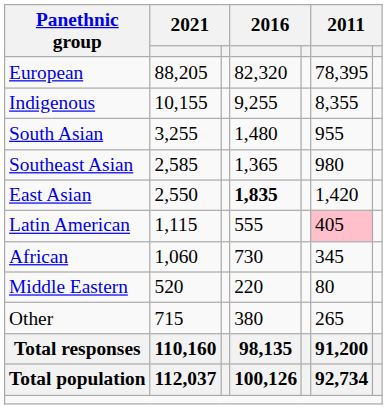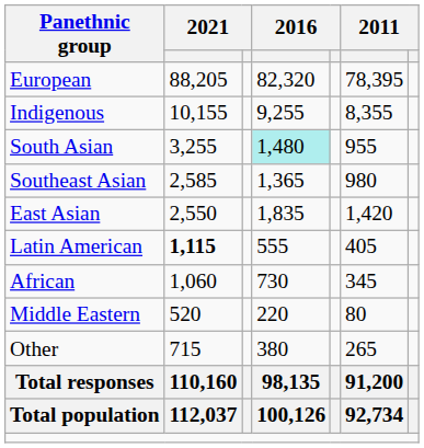South Asian | column 4: no background -> paleturquoise background
East Asian | column 4: bold -> normal
Latin American | column 2: normal -> bold
Latin American | column 6: pink background -> no background
